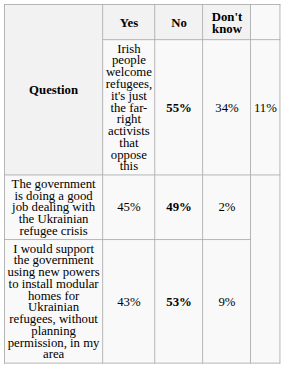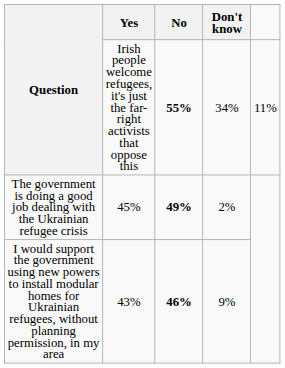row 4 | No: 53% -> 46%
